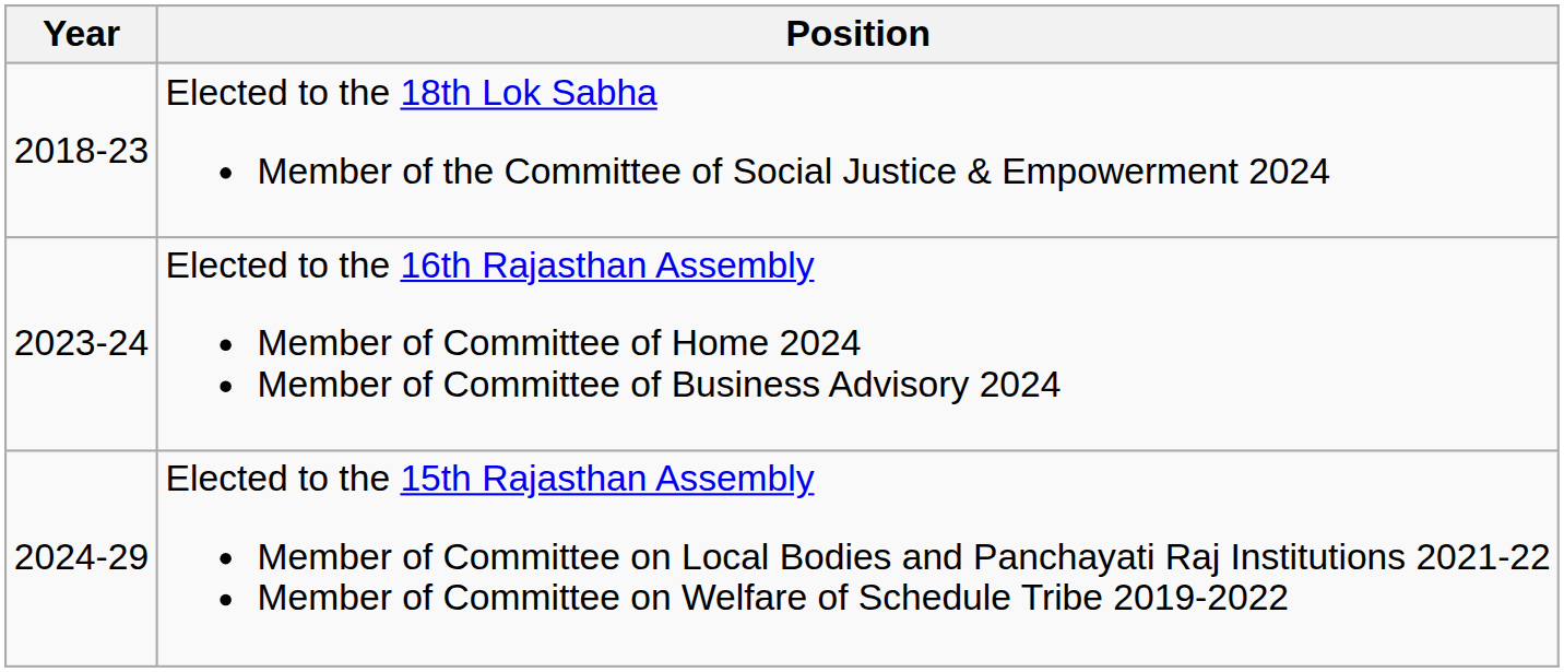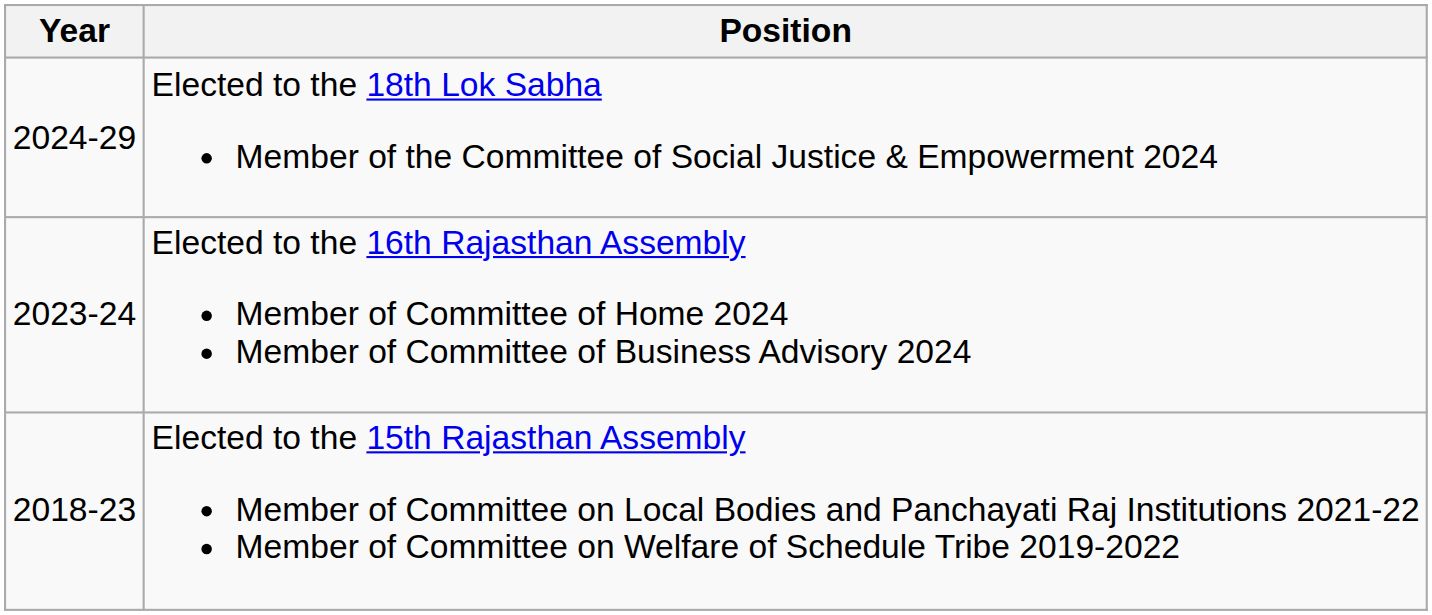row 2 | Year: 2018-23 -> 2024-29
row 4 | Year: 2024-29 -> 2018-23
